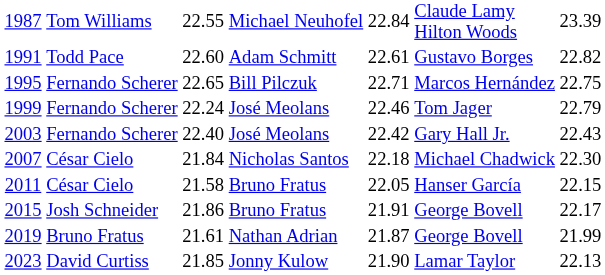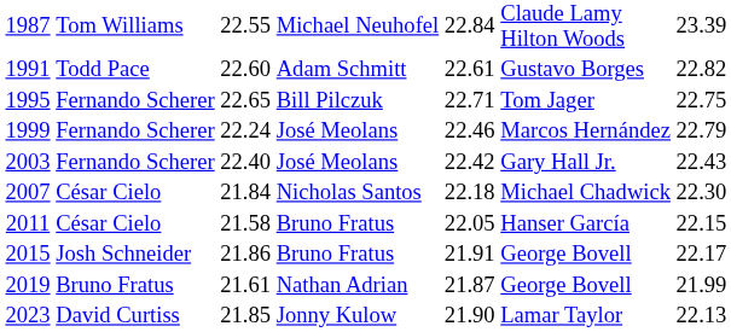1995 | column 6: Marcos Hernández -> Tom Jager
1999 | column 6: Tom Jager -> Marcos Hernández
